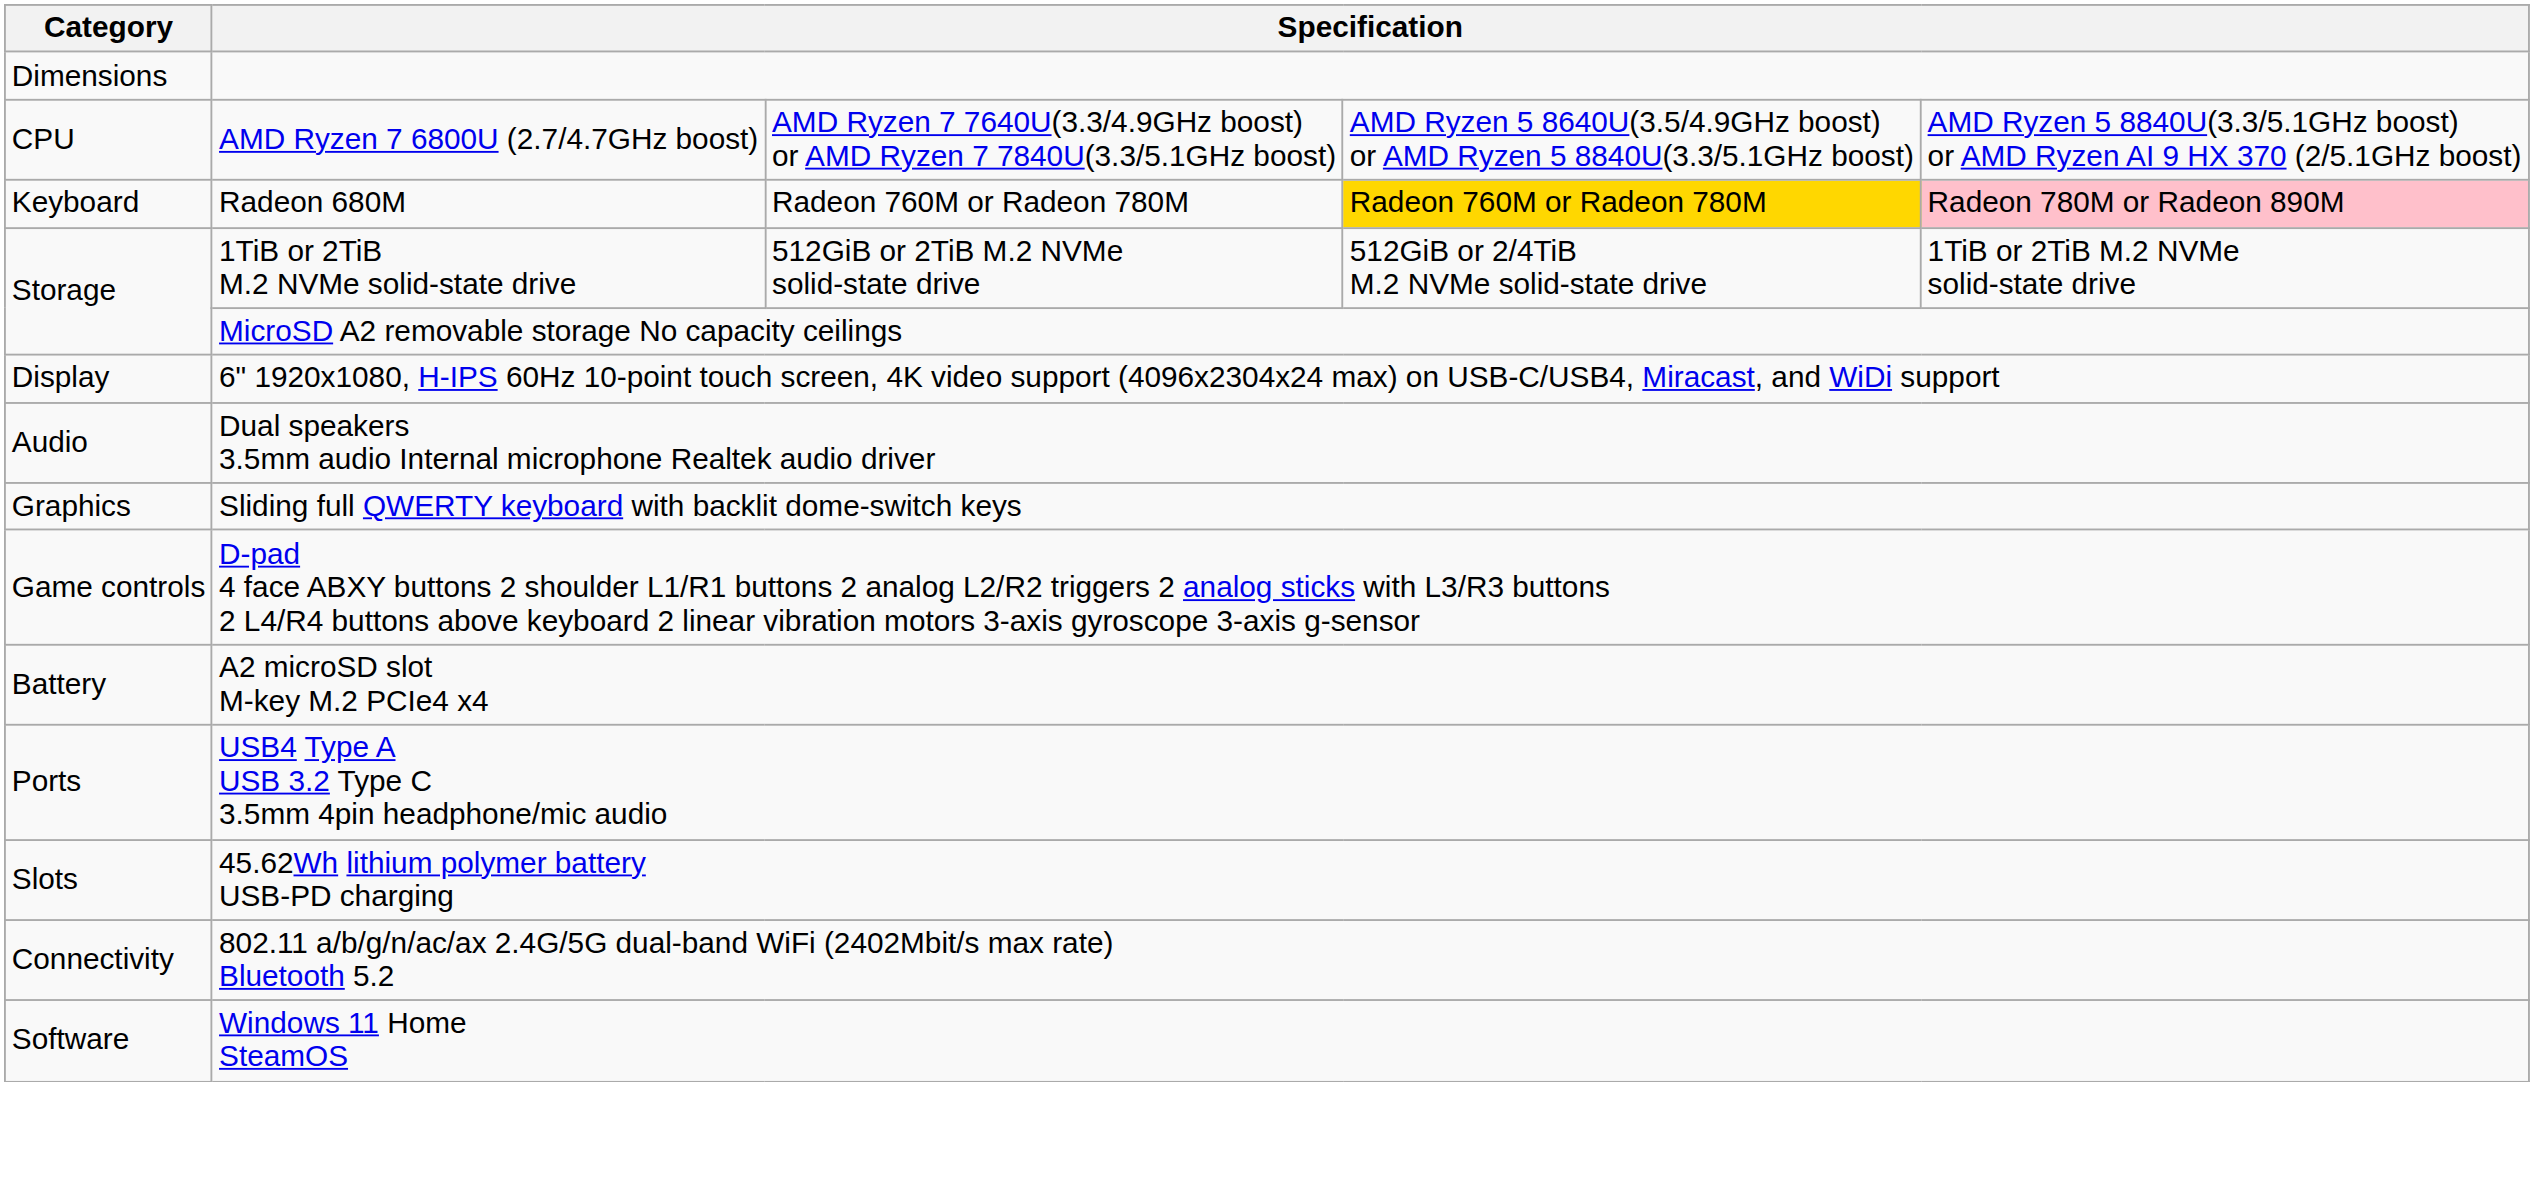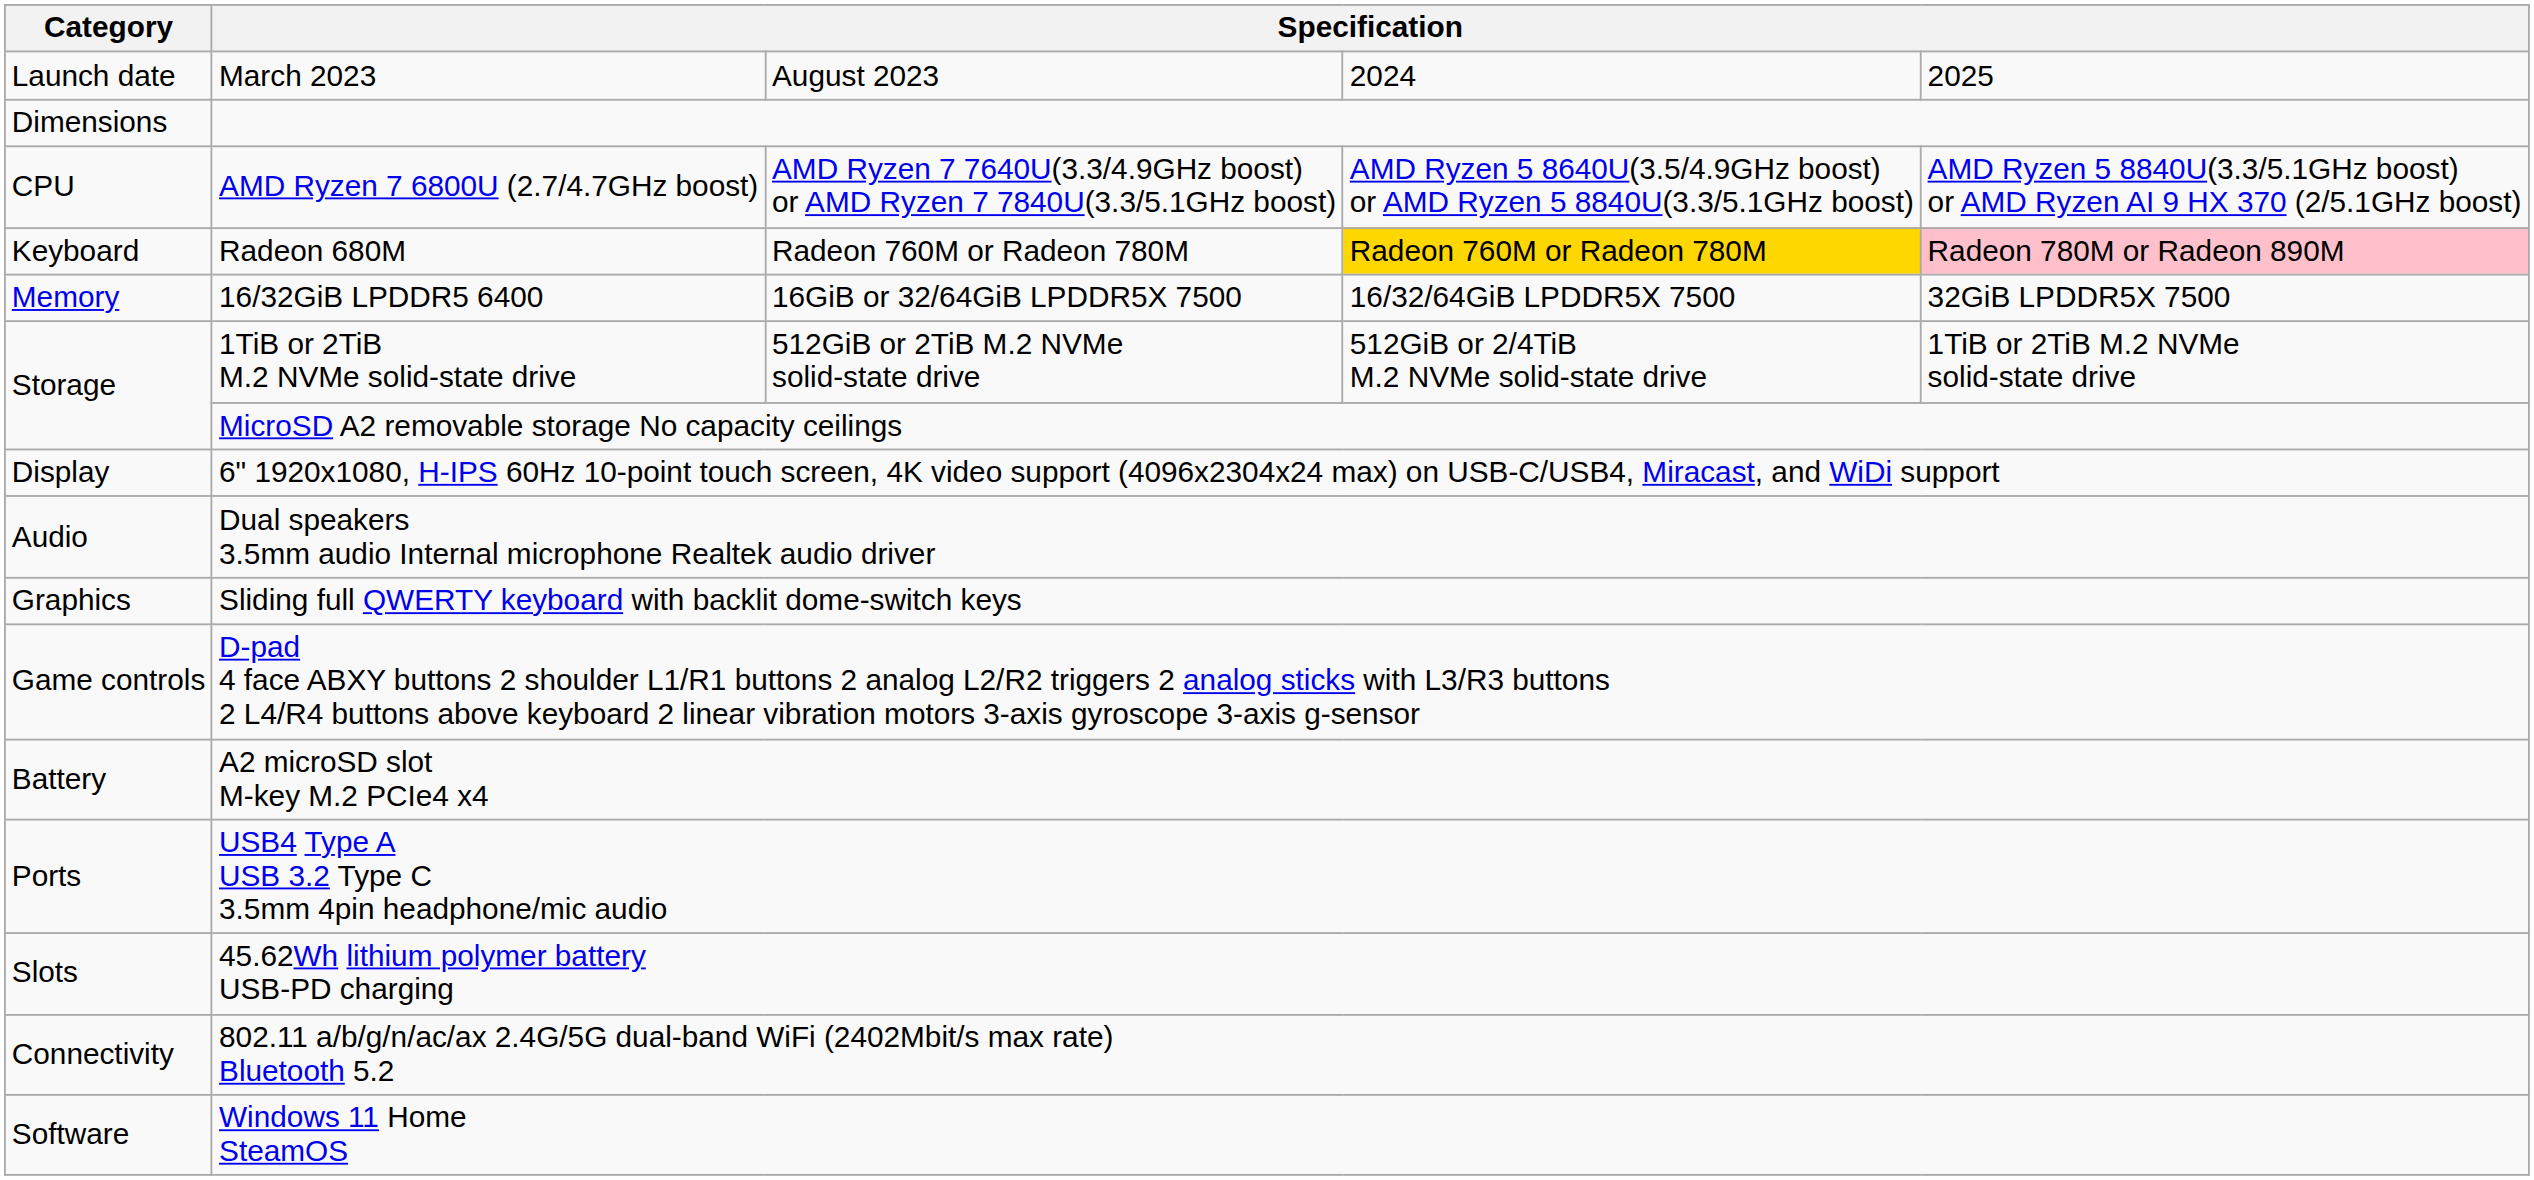+ row: Launch date | March 2023 | August 2023 | 2024 | 2025
+ row: Memory | 16/32GiB LPDDR5 6400 | 16GiB or 32/64GiB LPDDR5X 7500 | 16/32/64GiB LPDDR5X 7500 | 32GiB LPDDR5X 7500
